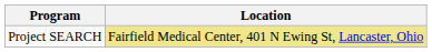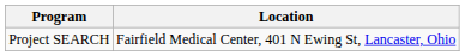Project SEARCH | Location: khaki background -> no background
